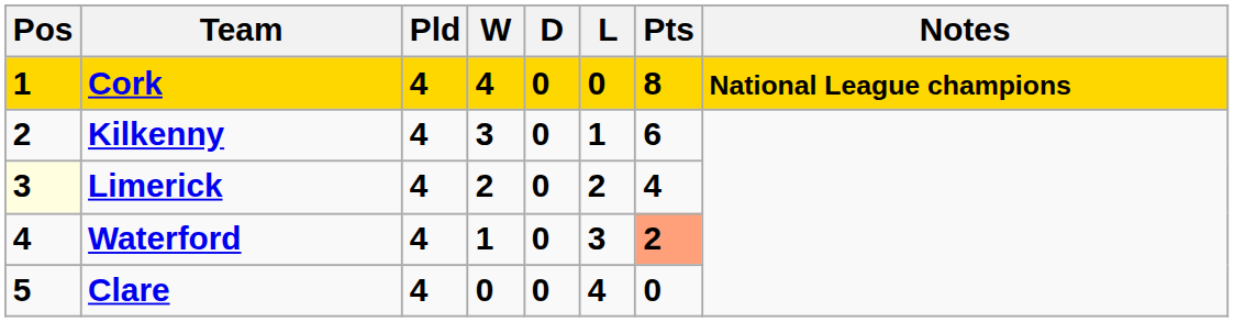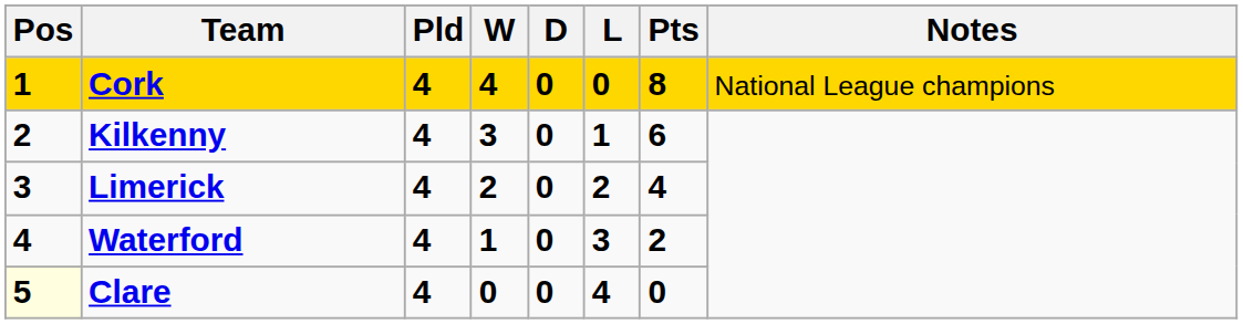Cork | Notes: bold -> normal
Limerick | Pos: lightyellow background -> no background
Waterford | Pts: lightsalmon background -> no background
Clare | Pos: no background -> lightyellow background
